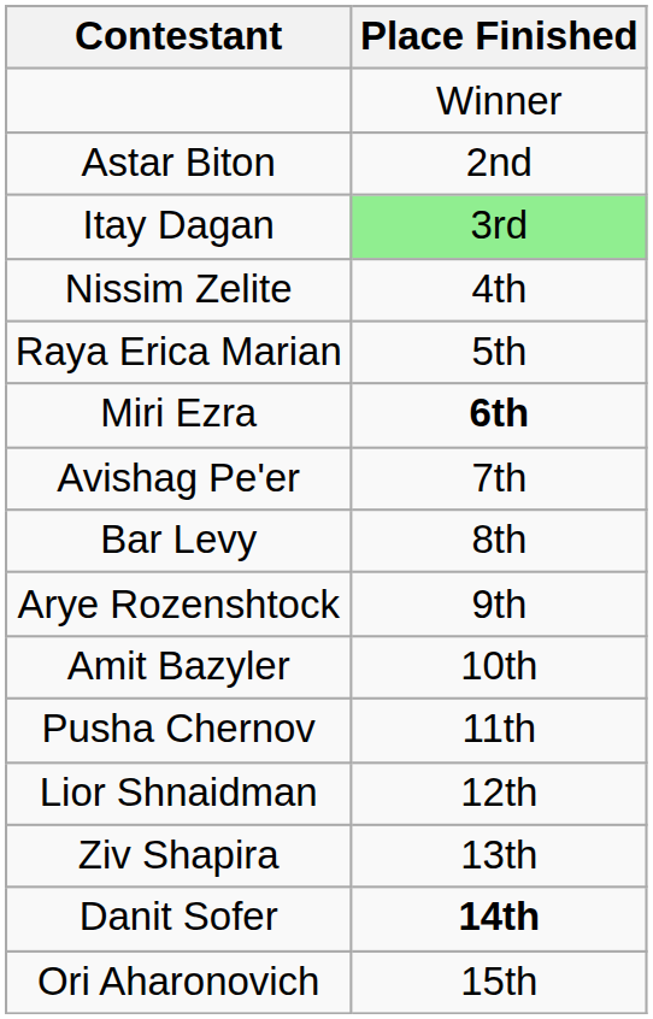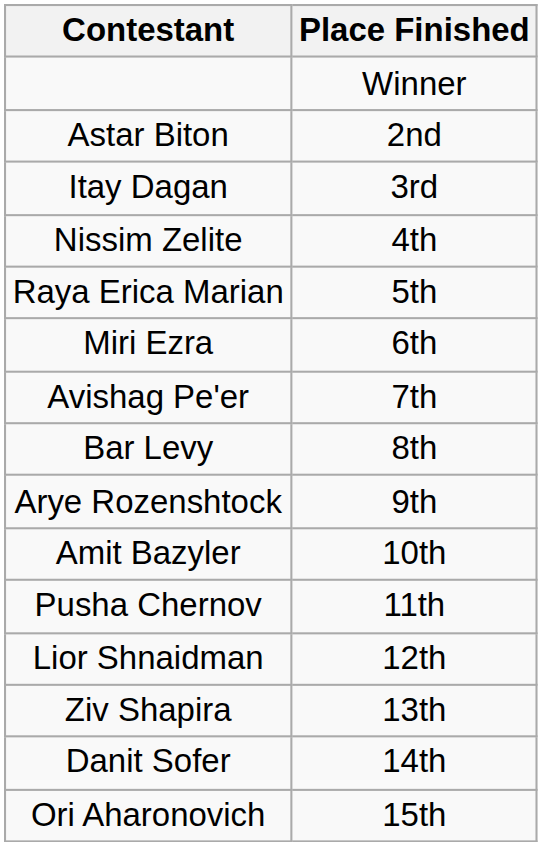Itay Dagan | Place Finished: lightgreen background -> no background
Miri Ezra | Place Finished: bold -> normal
Danit Sofer | Place Finished: bold -> normal
